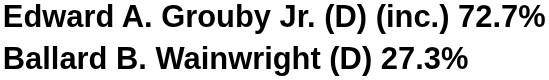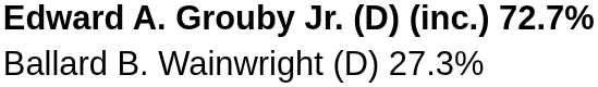row 2 | column 1: bold -> normal
